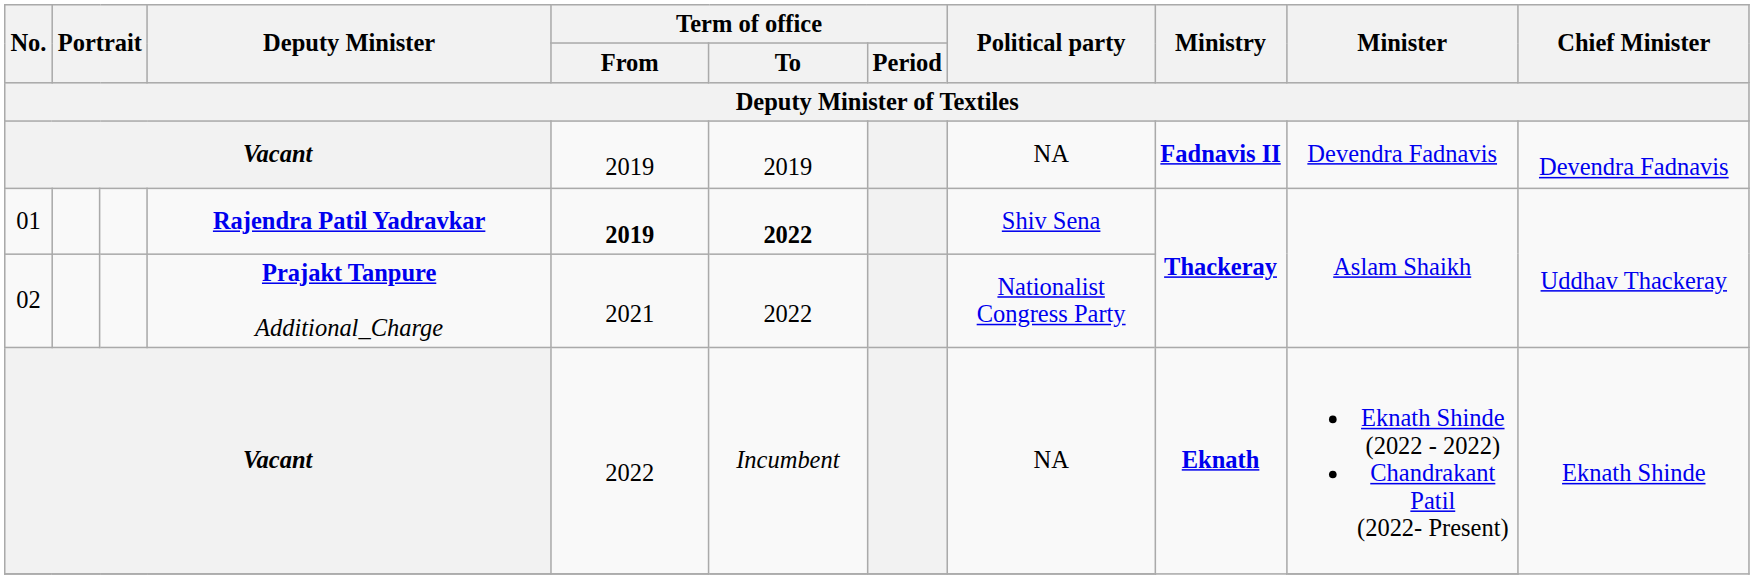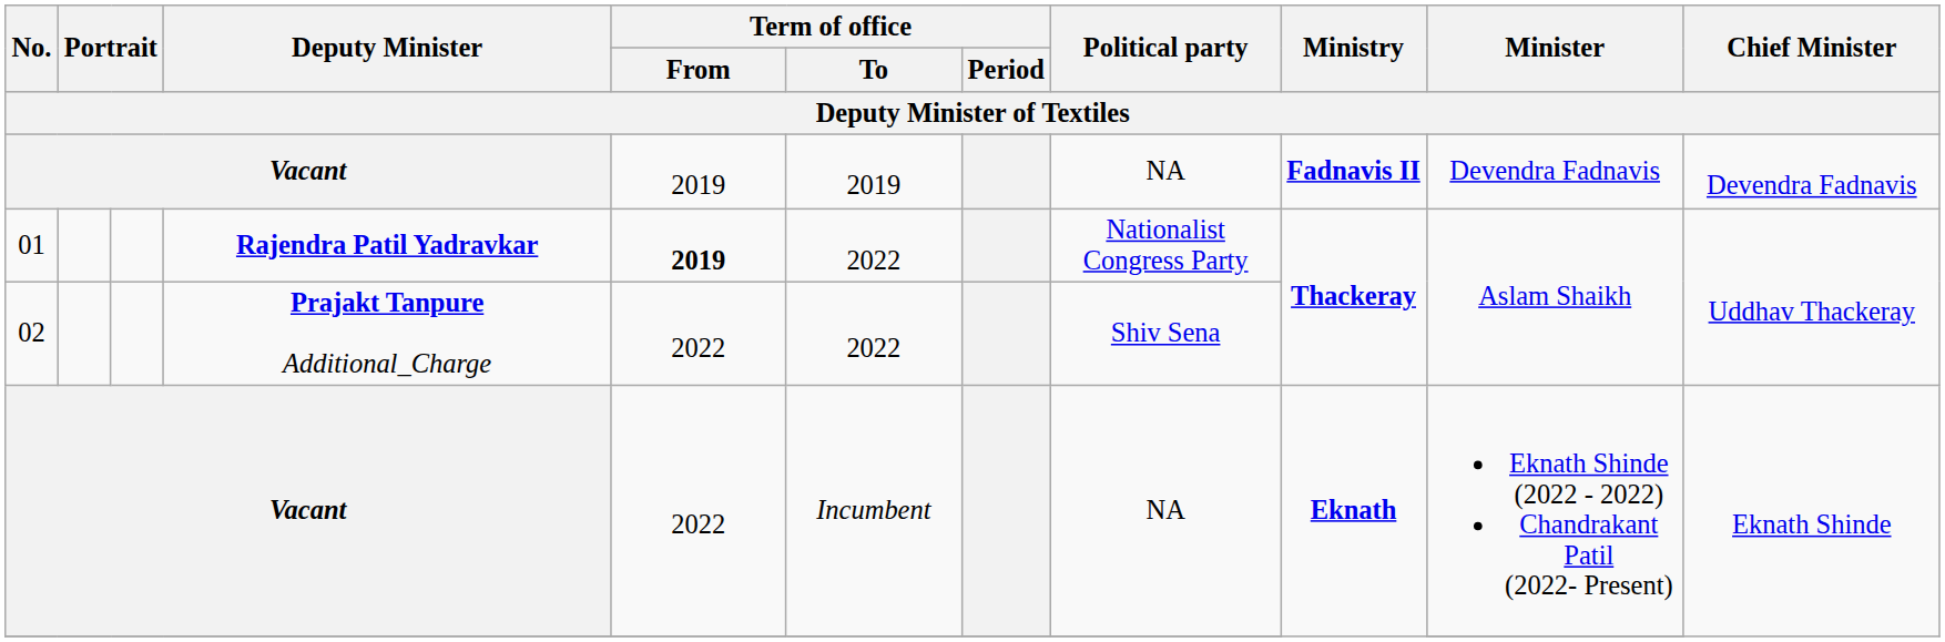01 | Term of office / To: bold -> normal
01 | Political party: Shiv Sena -> Nationalist Congress Party
02 | Term of office / From: 2021 -> 2022
02 | Political party: Nationalist Congress Party -> Shiv Sena
